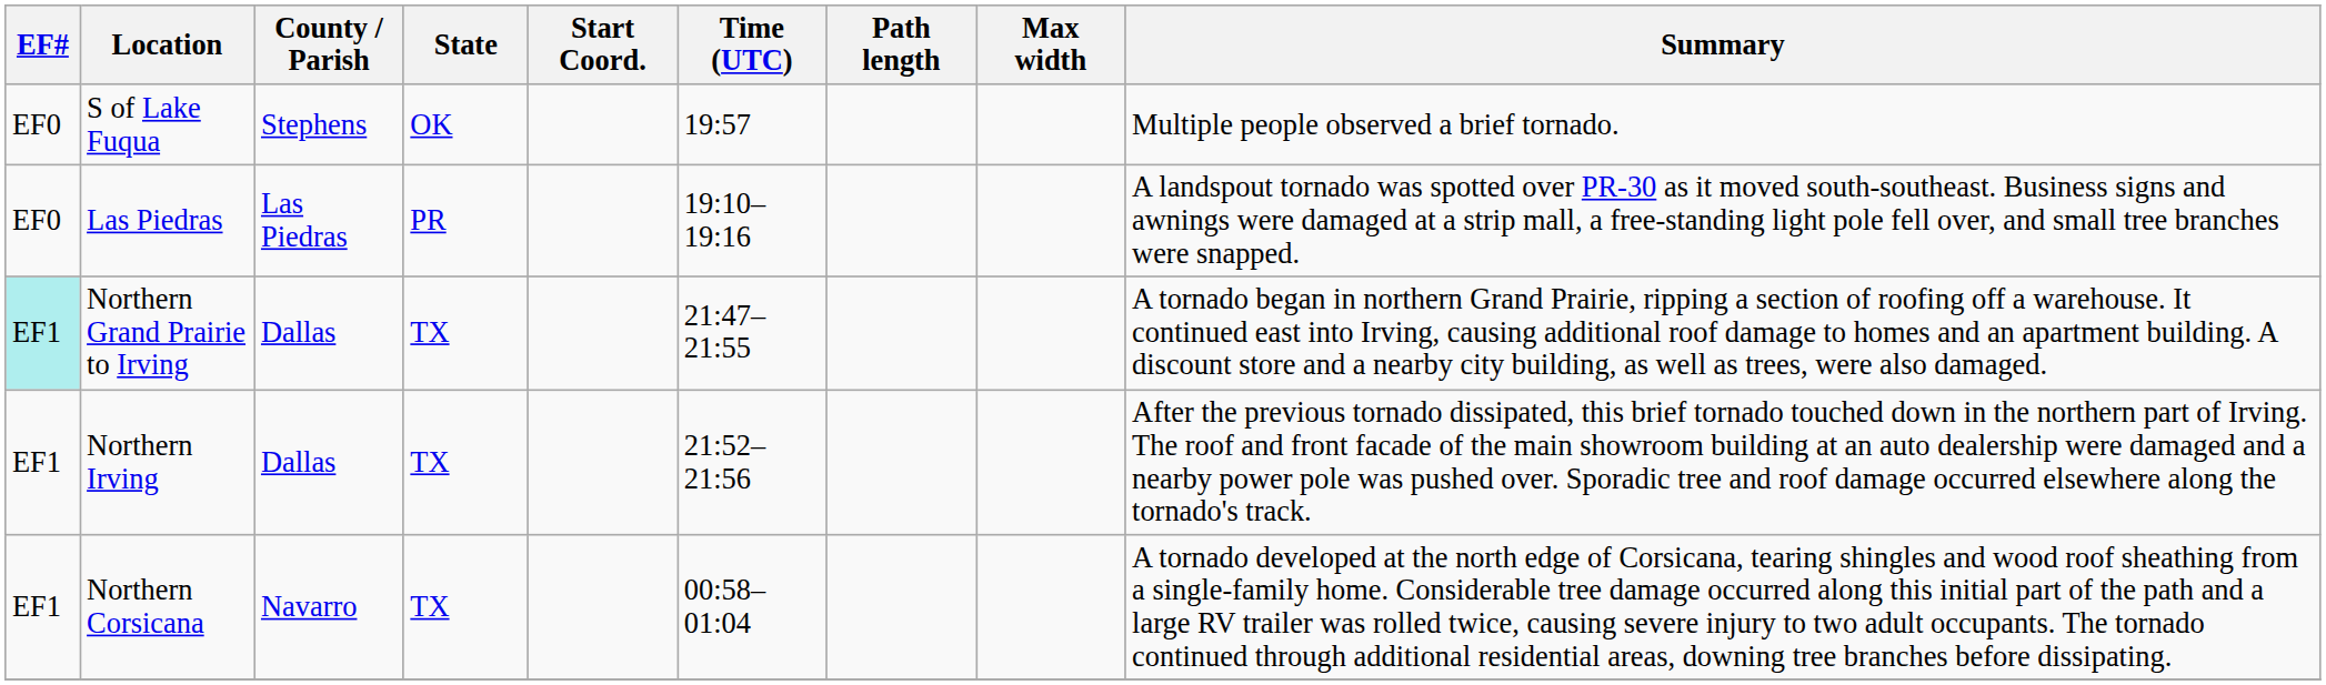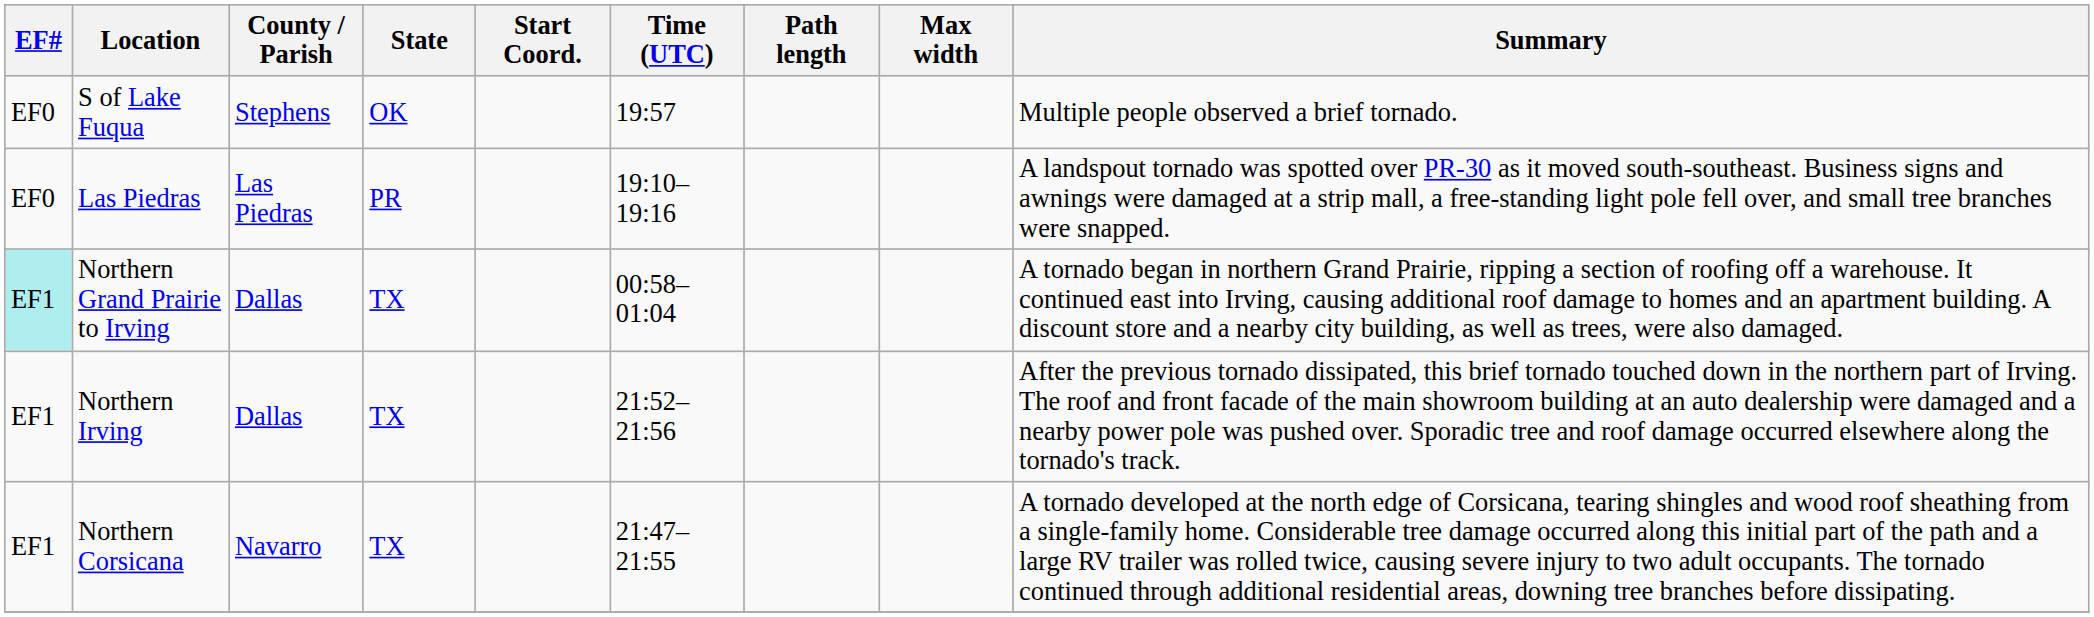Northern Grand Prairie to Irving | Time (UTC): 21:47–21:55 -> 00:58–01:04
Northern Corsicana | Time (UTC): 00:58–01:04 -> 21:47–21:55
